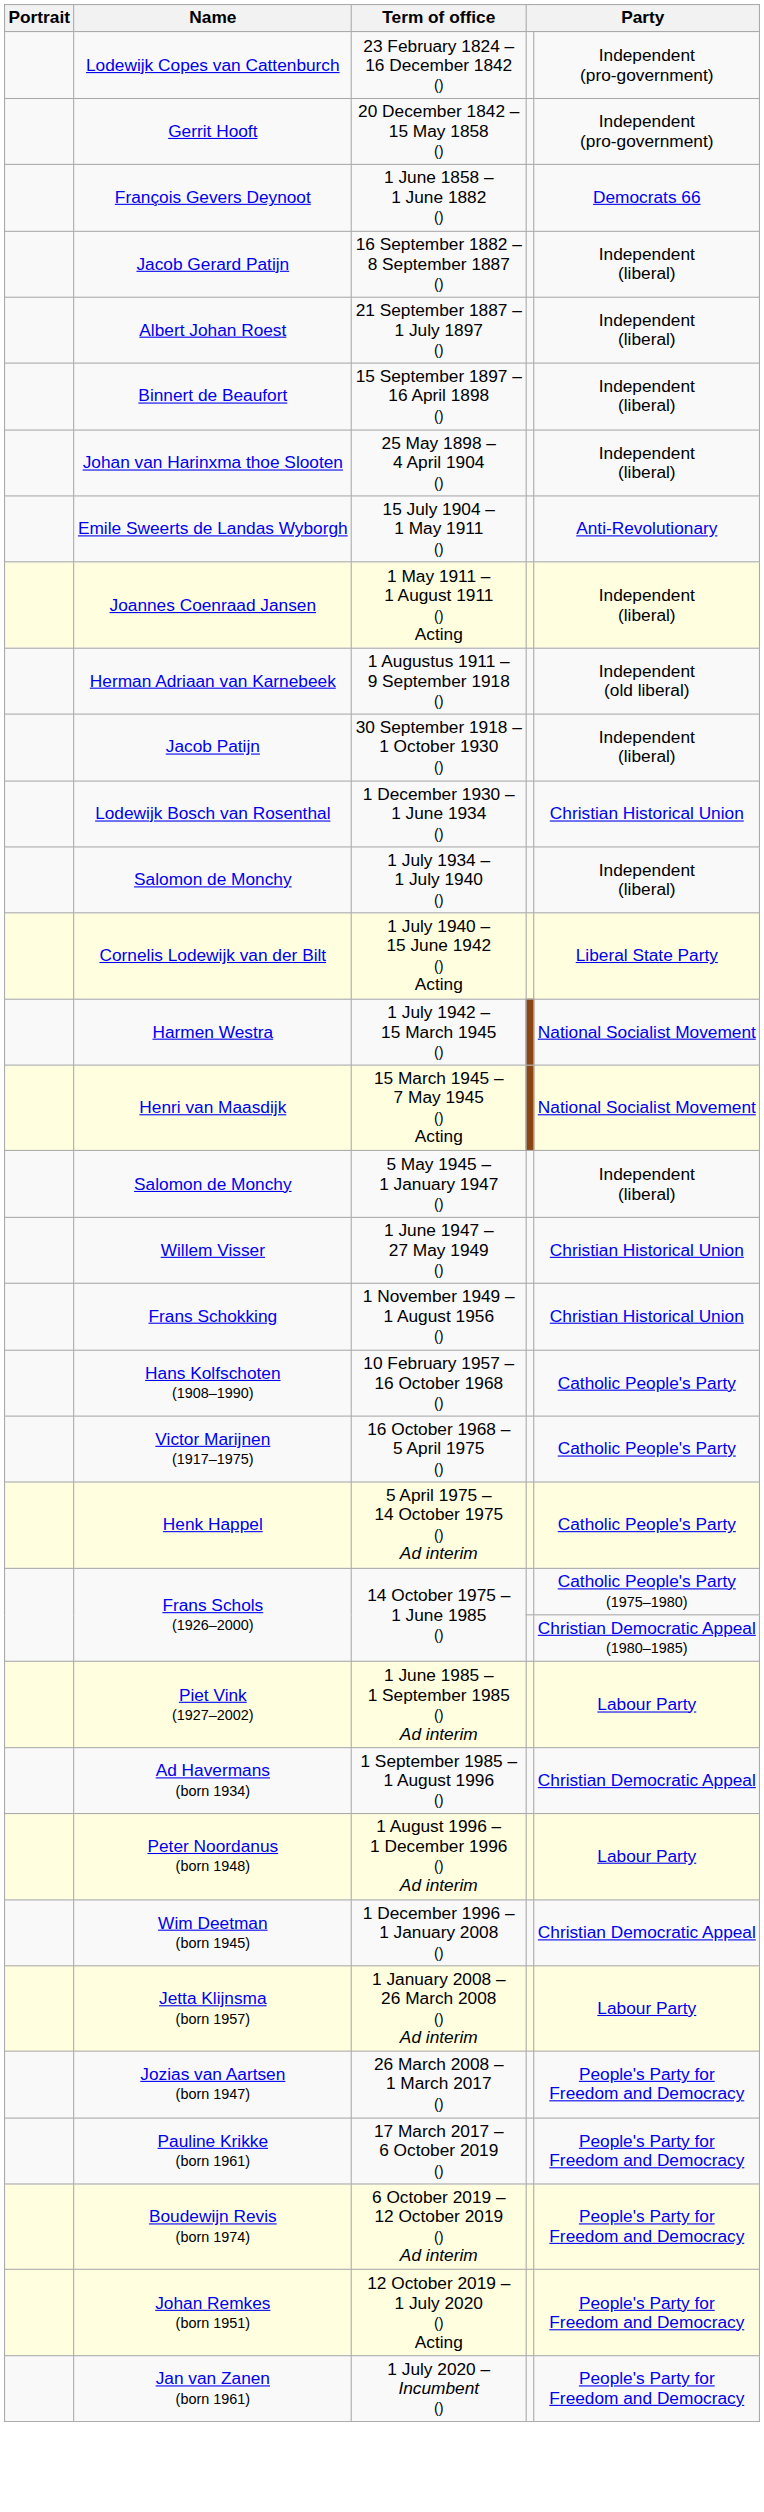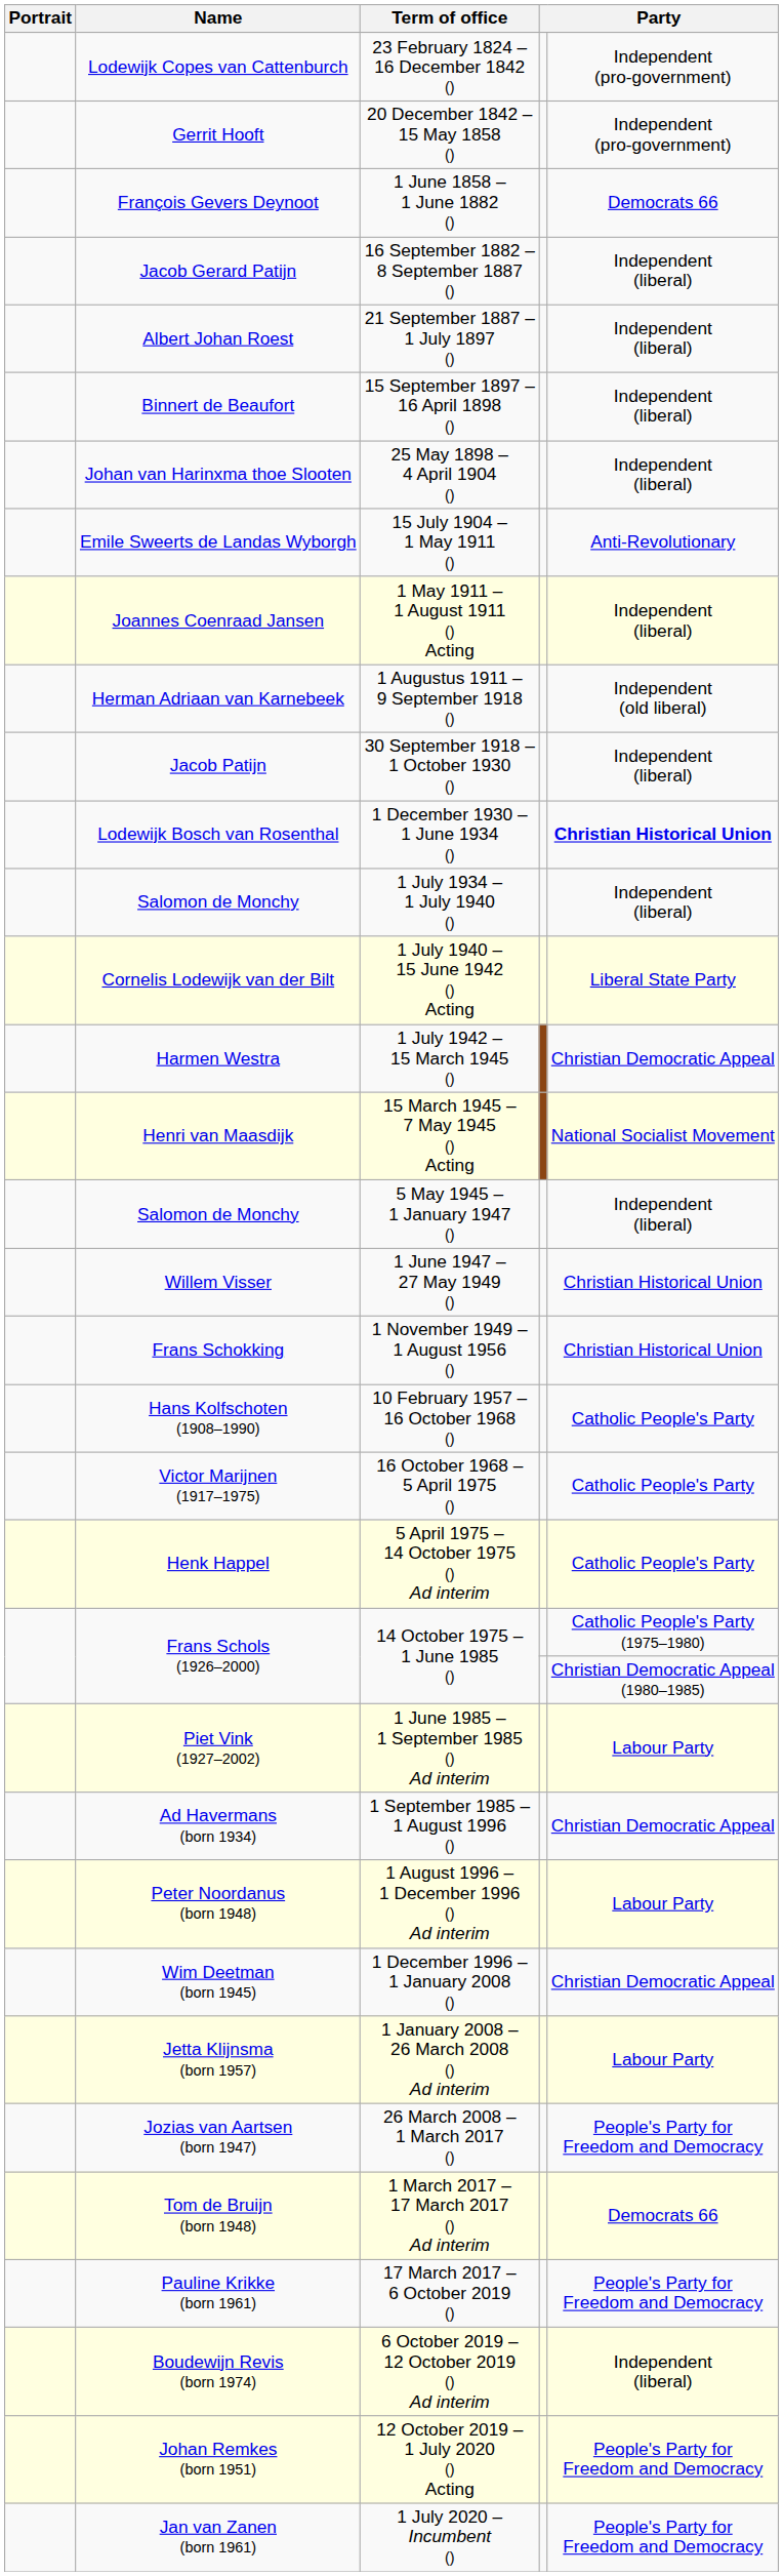1 December 1930 – 1 June 1934 () | column 5: normal -> bold
1 July 1942 – 15 March 1945 () | column 5: National Socialist Movement -> Christian Democratic Appeal
+ row: Tom de Bruijn (born 1948) | 1 March 2017 – 17 March 2017 () Ad interim | Democrats 66
6 October 2019 – 12 October 2019 () Ad interim | column 5: People's Party for Freedom and Democracy -> Independent (liberal)
